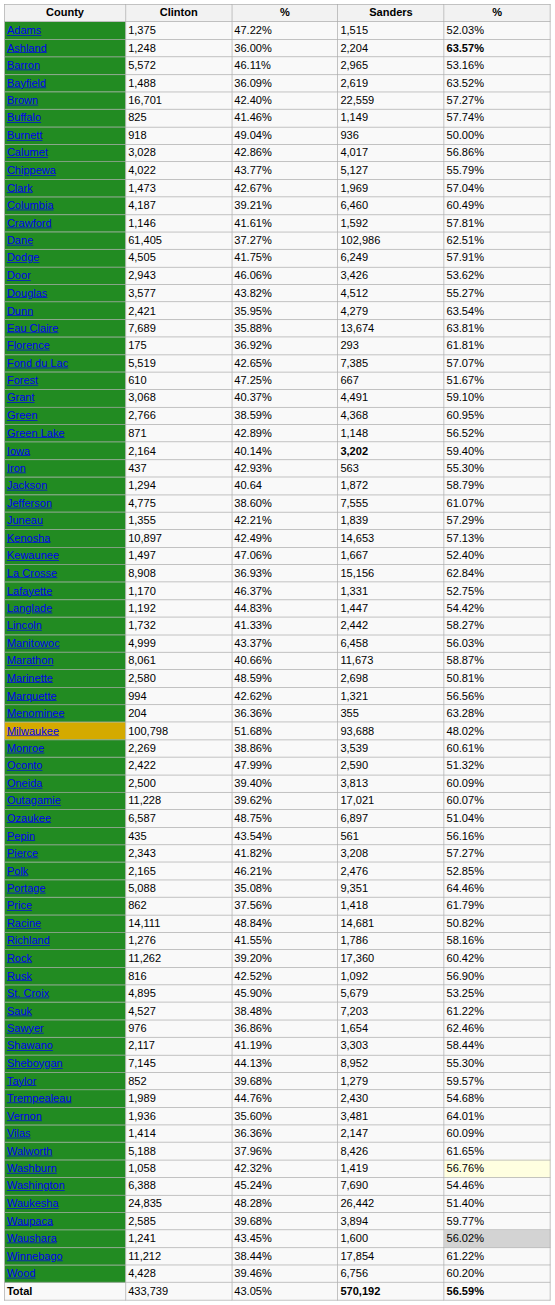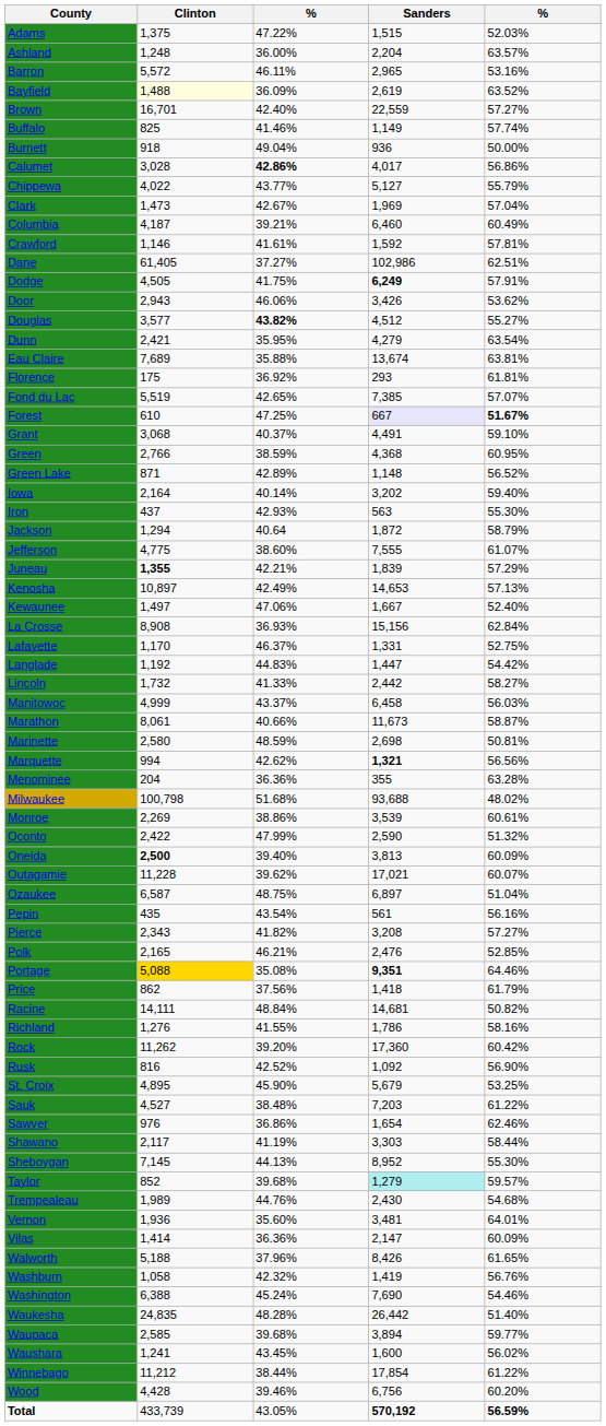Ashland | column 5: bold -> normal
Bayfield | Clinton: no background -> lightyellow background
Calumet | column 3: normal -> bold
Dodge | Sanders: normal -> bold
Douglas | column 3: normal -> bold
Forest | Sanders: no background -> lavender background
Forest | column 5: normal -> bold
Iowa | Sanders: bold -> normal
Juneau | Clinton: normal -> bold
Marquette | Sanders: normal -> bold
Oneida | Clinton: normal -> bold
Portage | Clinton: no background -> gold background
Portage | Sanders: normal -> bold
Taylor | Sanders: no background -> paleturquoise background
Washburn | column 5: lightyellow background -> no background
Waushara | column 5: lightgrey background -> no background
